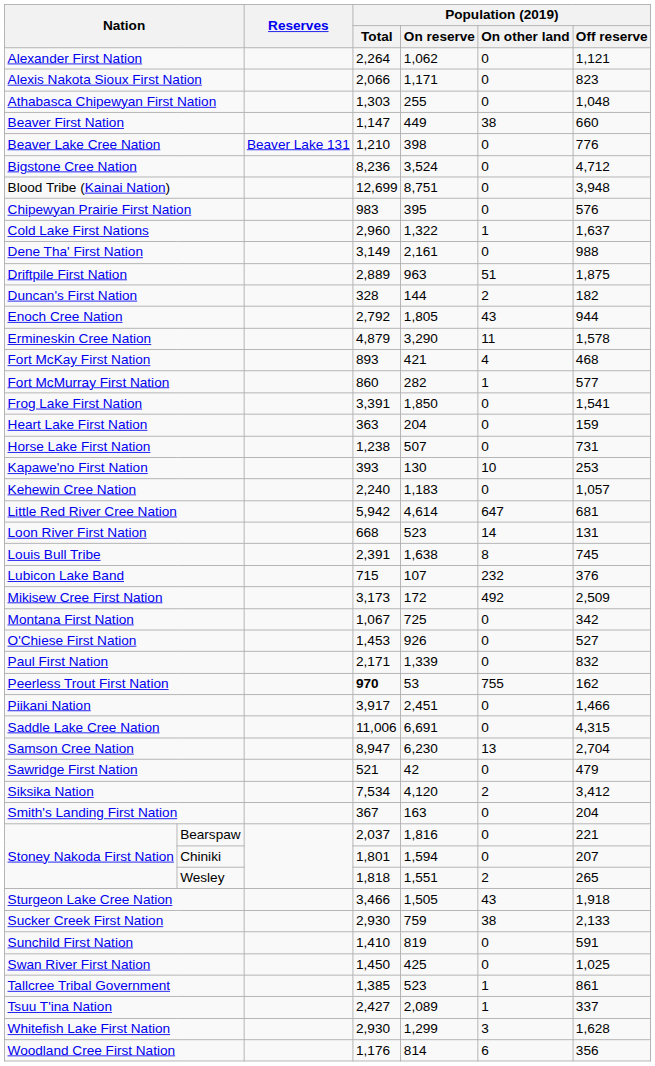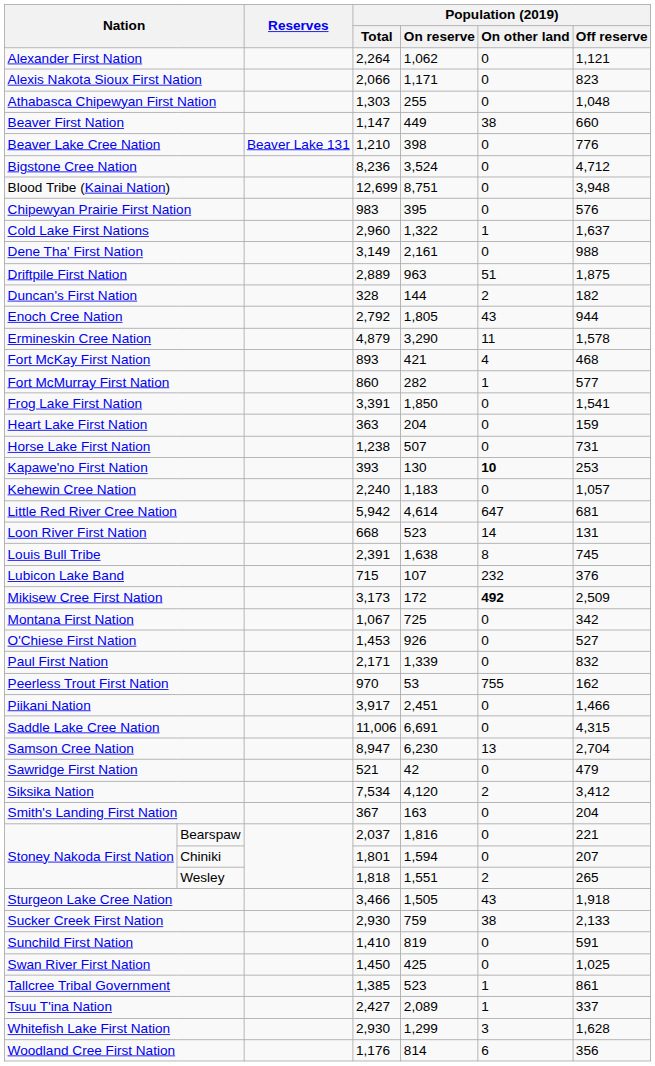Kapawe'no First Nation | Population (2019) / On other land: normal -> bold
Mikisew Cree First Nation | Population (2019) / On other land: normal -> bold
Peerless Trout First Nation | Population (2019) / Total: bold -> normal
